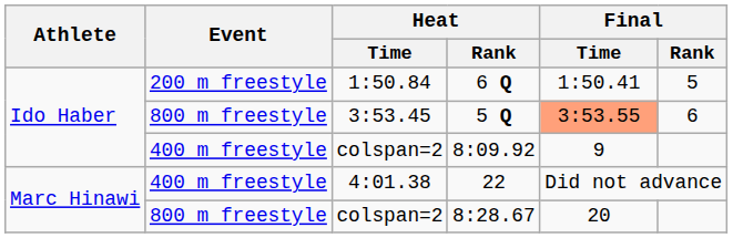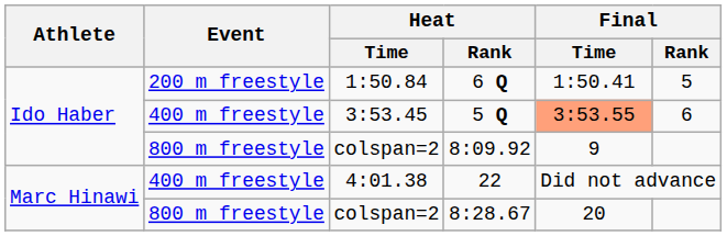5 Q | Event: 800 m freestyle -> 400 m freestyle
8:09.92 | Event: 400 m freestyle -> 800 m freestyle
